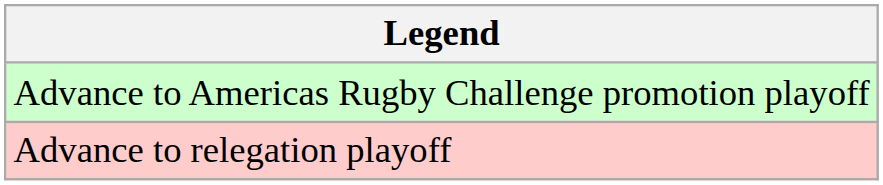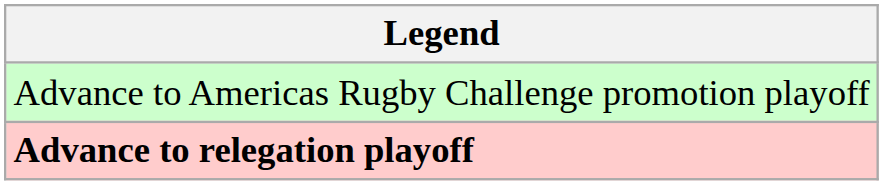row 3 | column 1: normal -> bold
